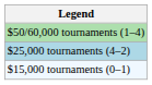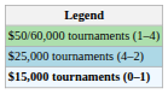row 4 | column 1: normal -> bold
